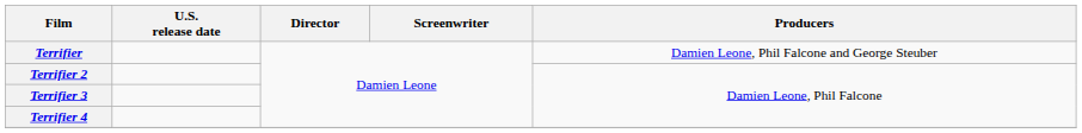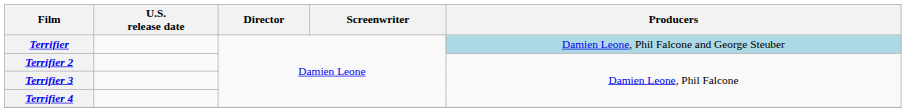Terrifier | Producers: no background -> lightblue background
